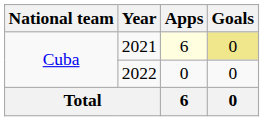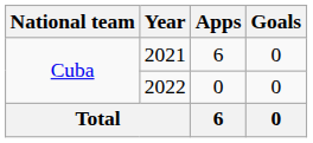2021 | Apps: lightyellow background -> no background
2021 | Goals: khaki background -> no background
